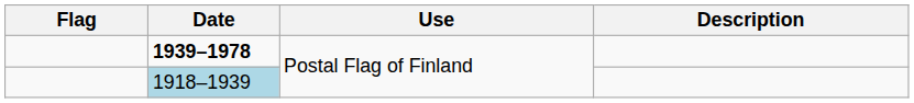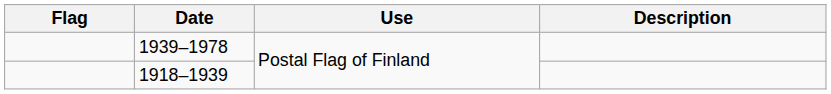1939–1978 | Date: bold -> normal
1918–1939 | Date: lightblue background -> no background
